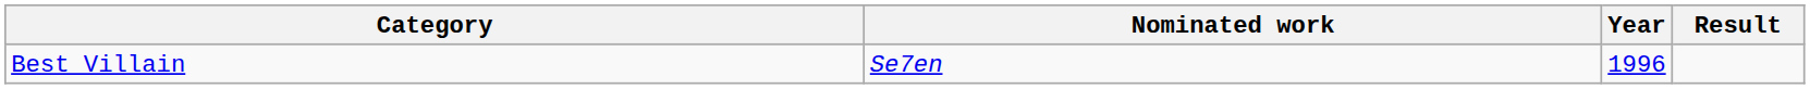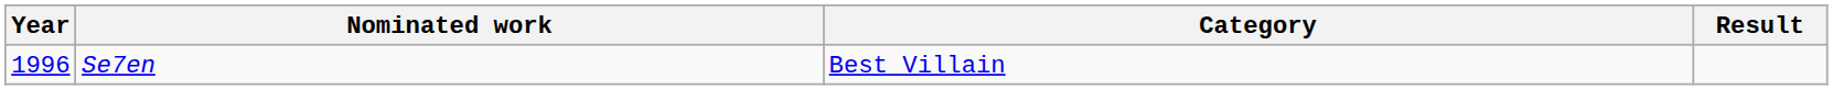columns swapped: Year <-> Category
